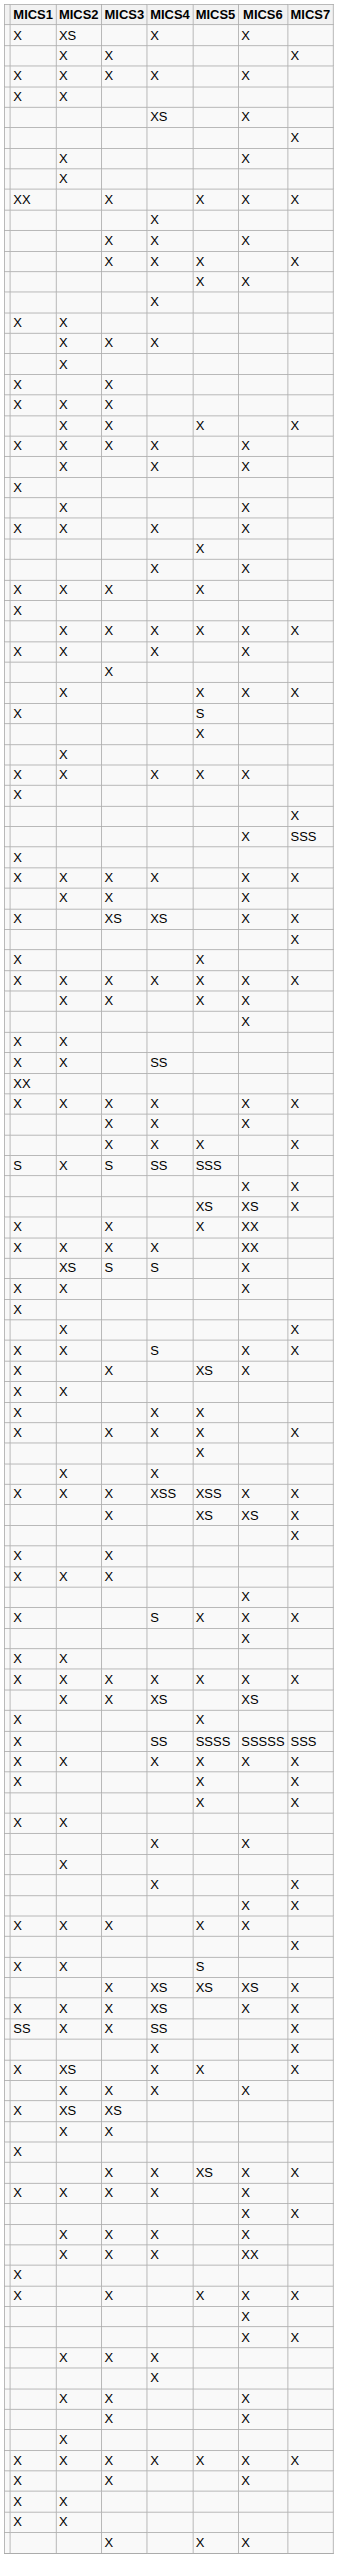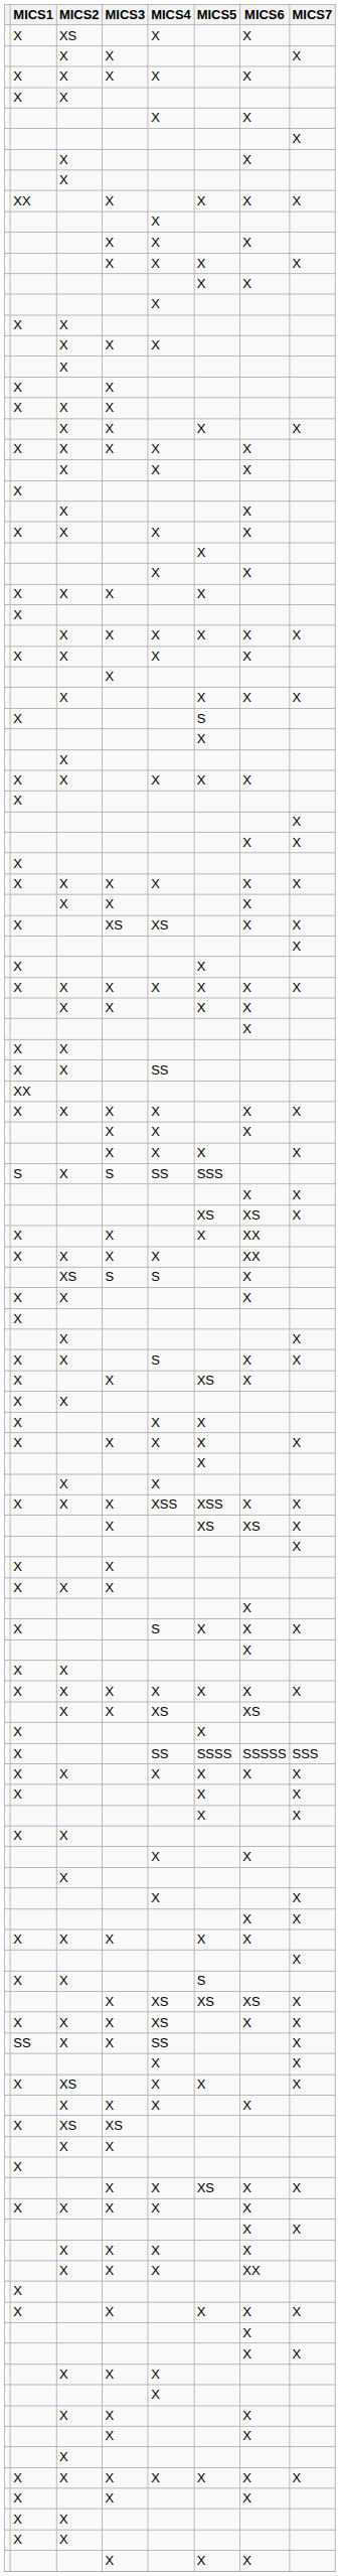row 6 | MICS4: XS -> X
row 41 | MICS7: SSS -> X
